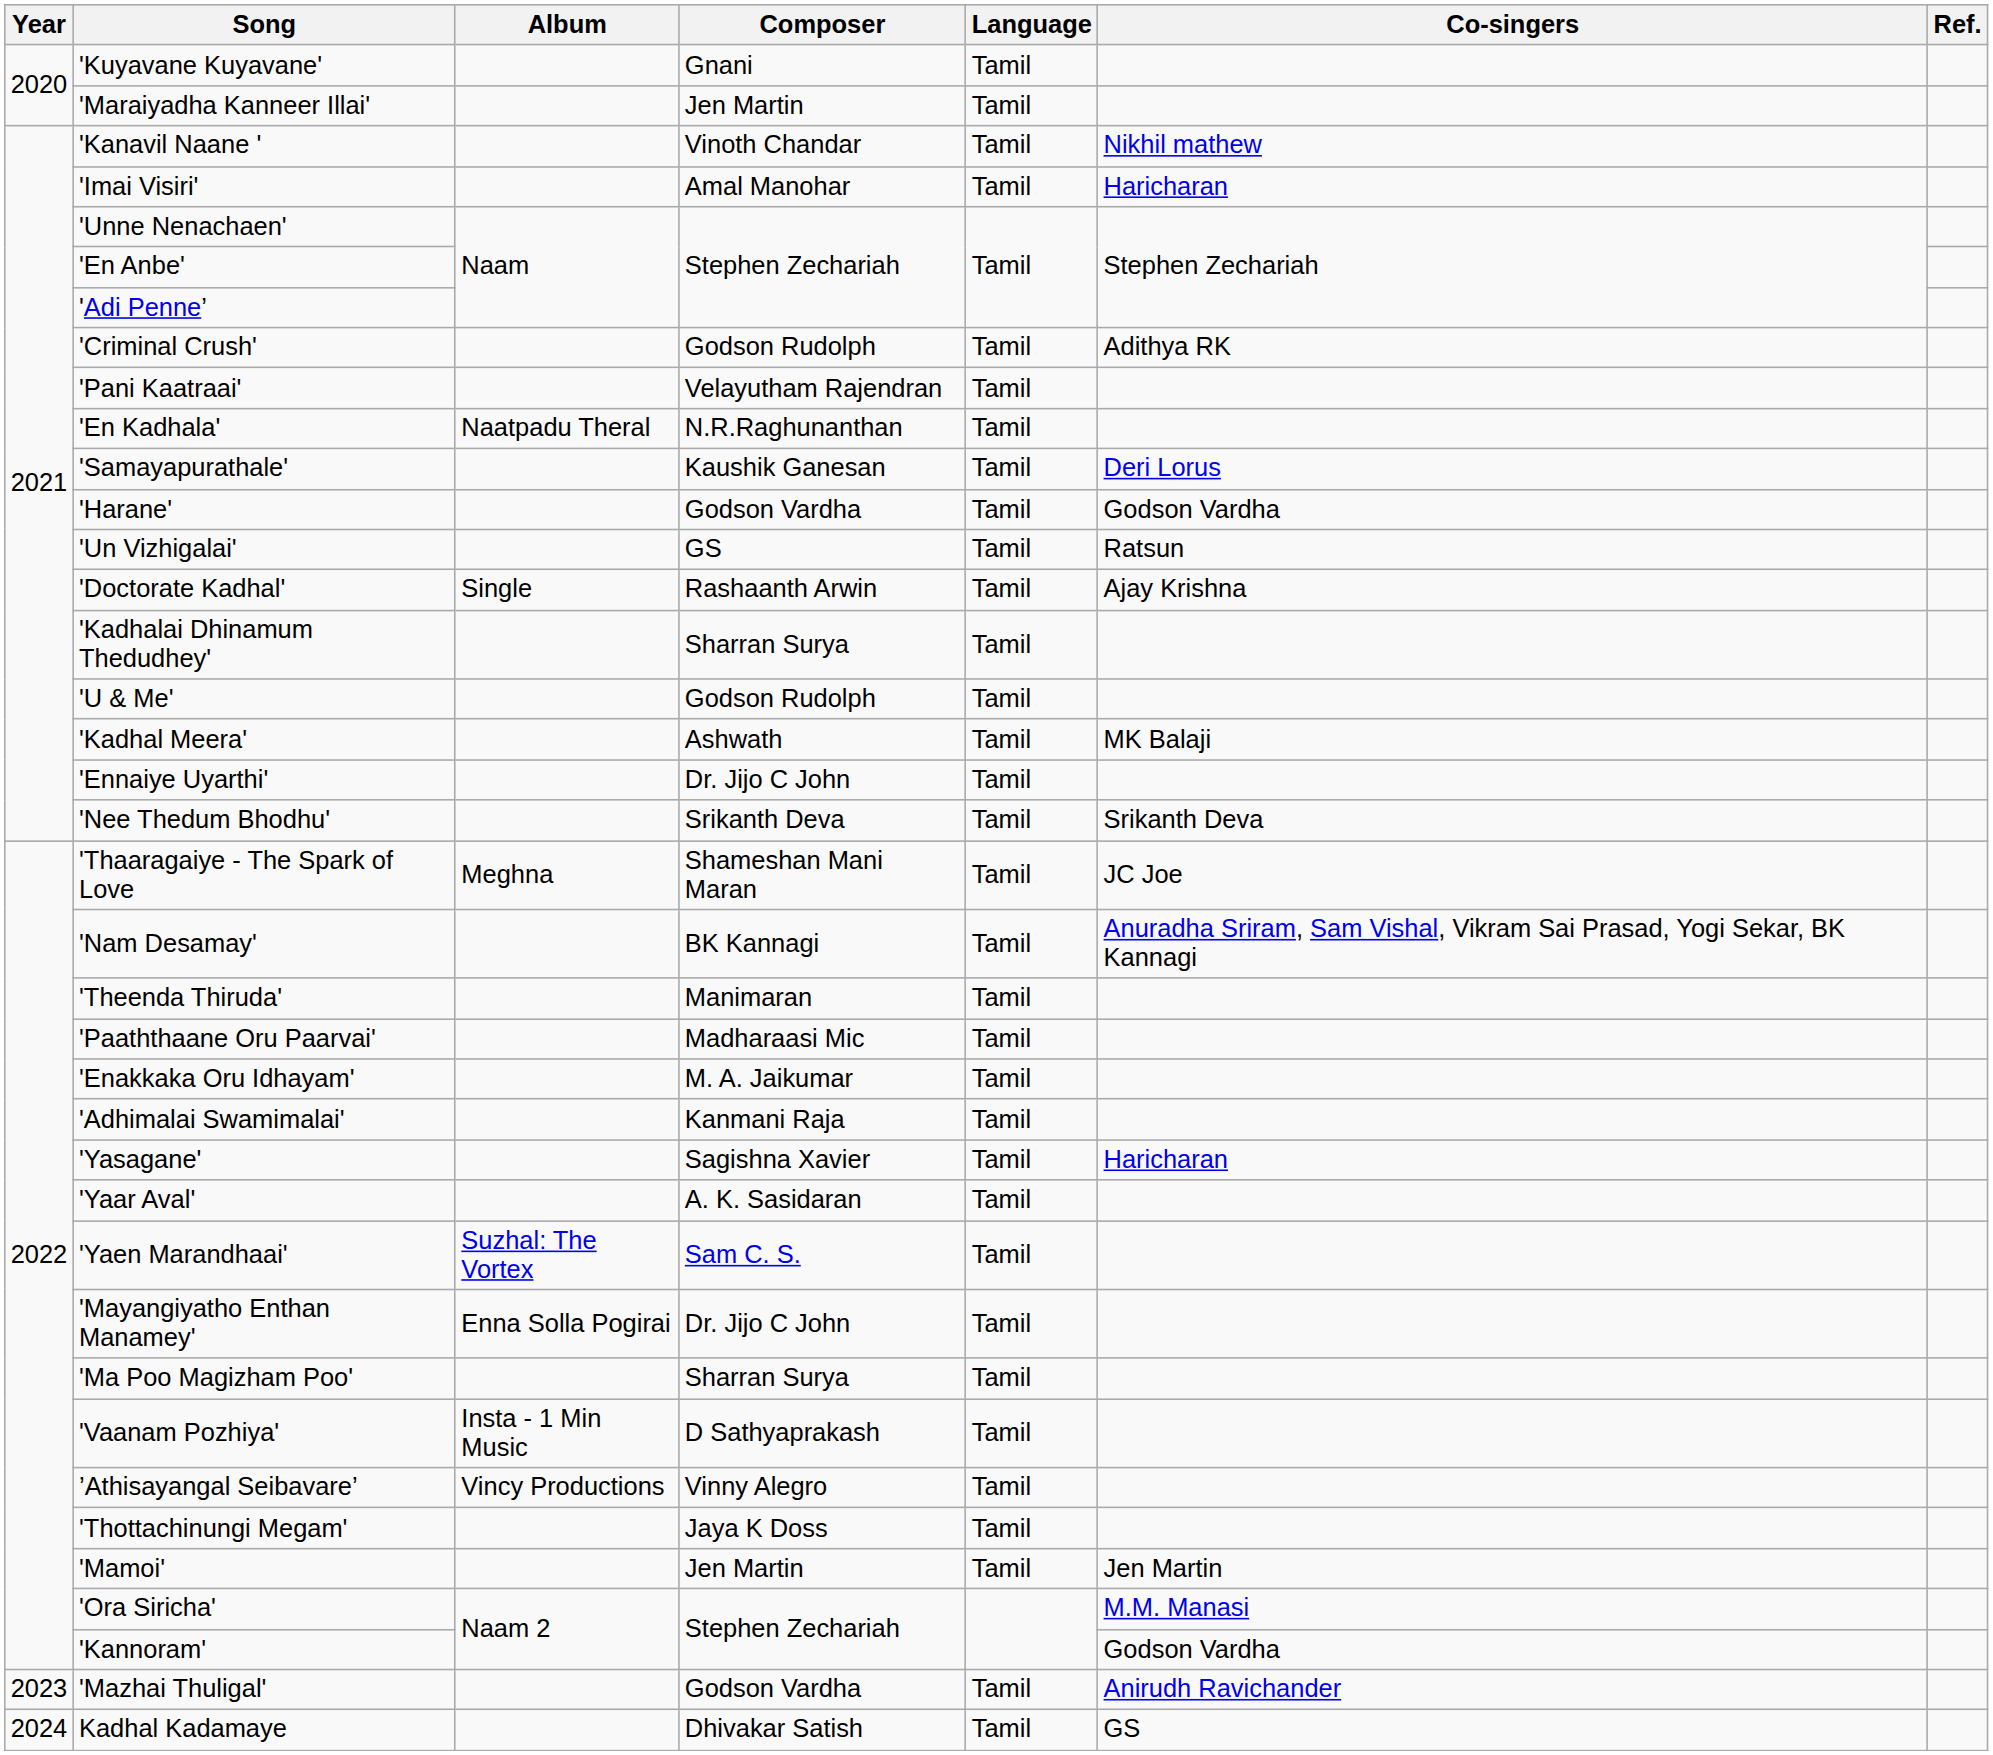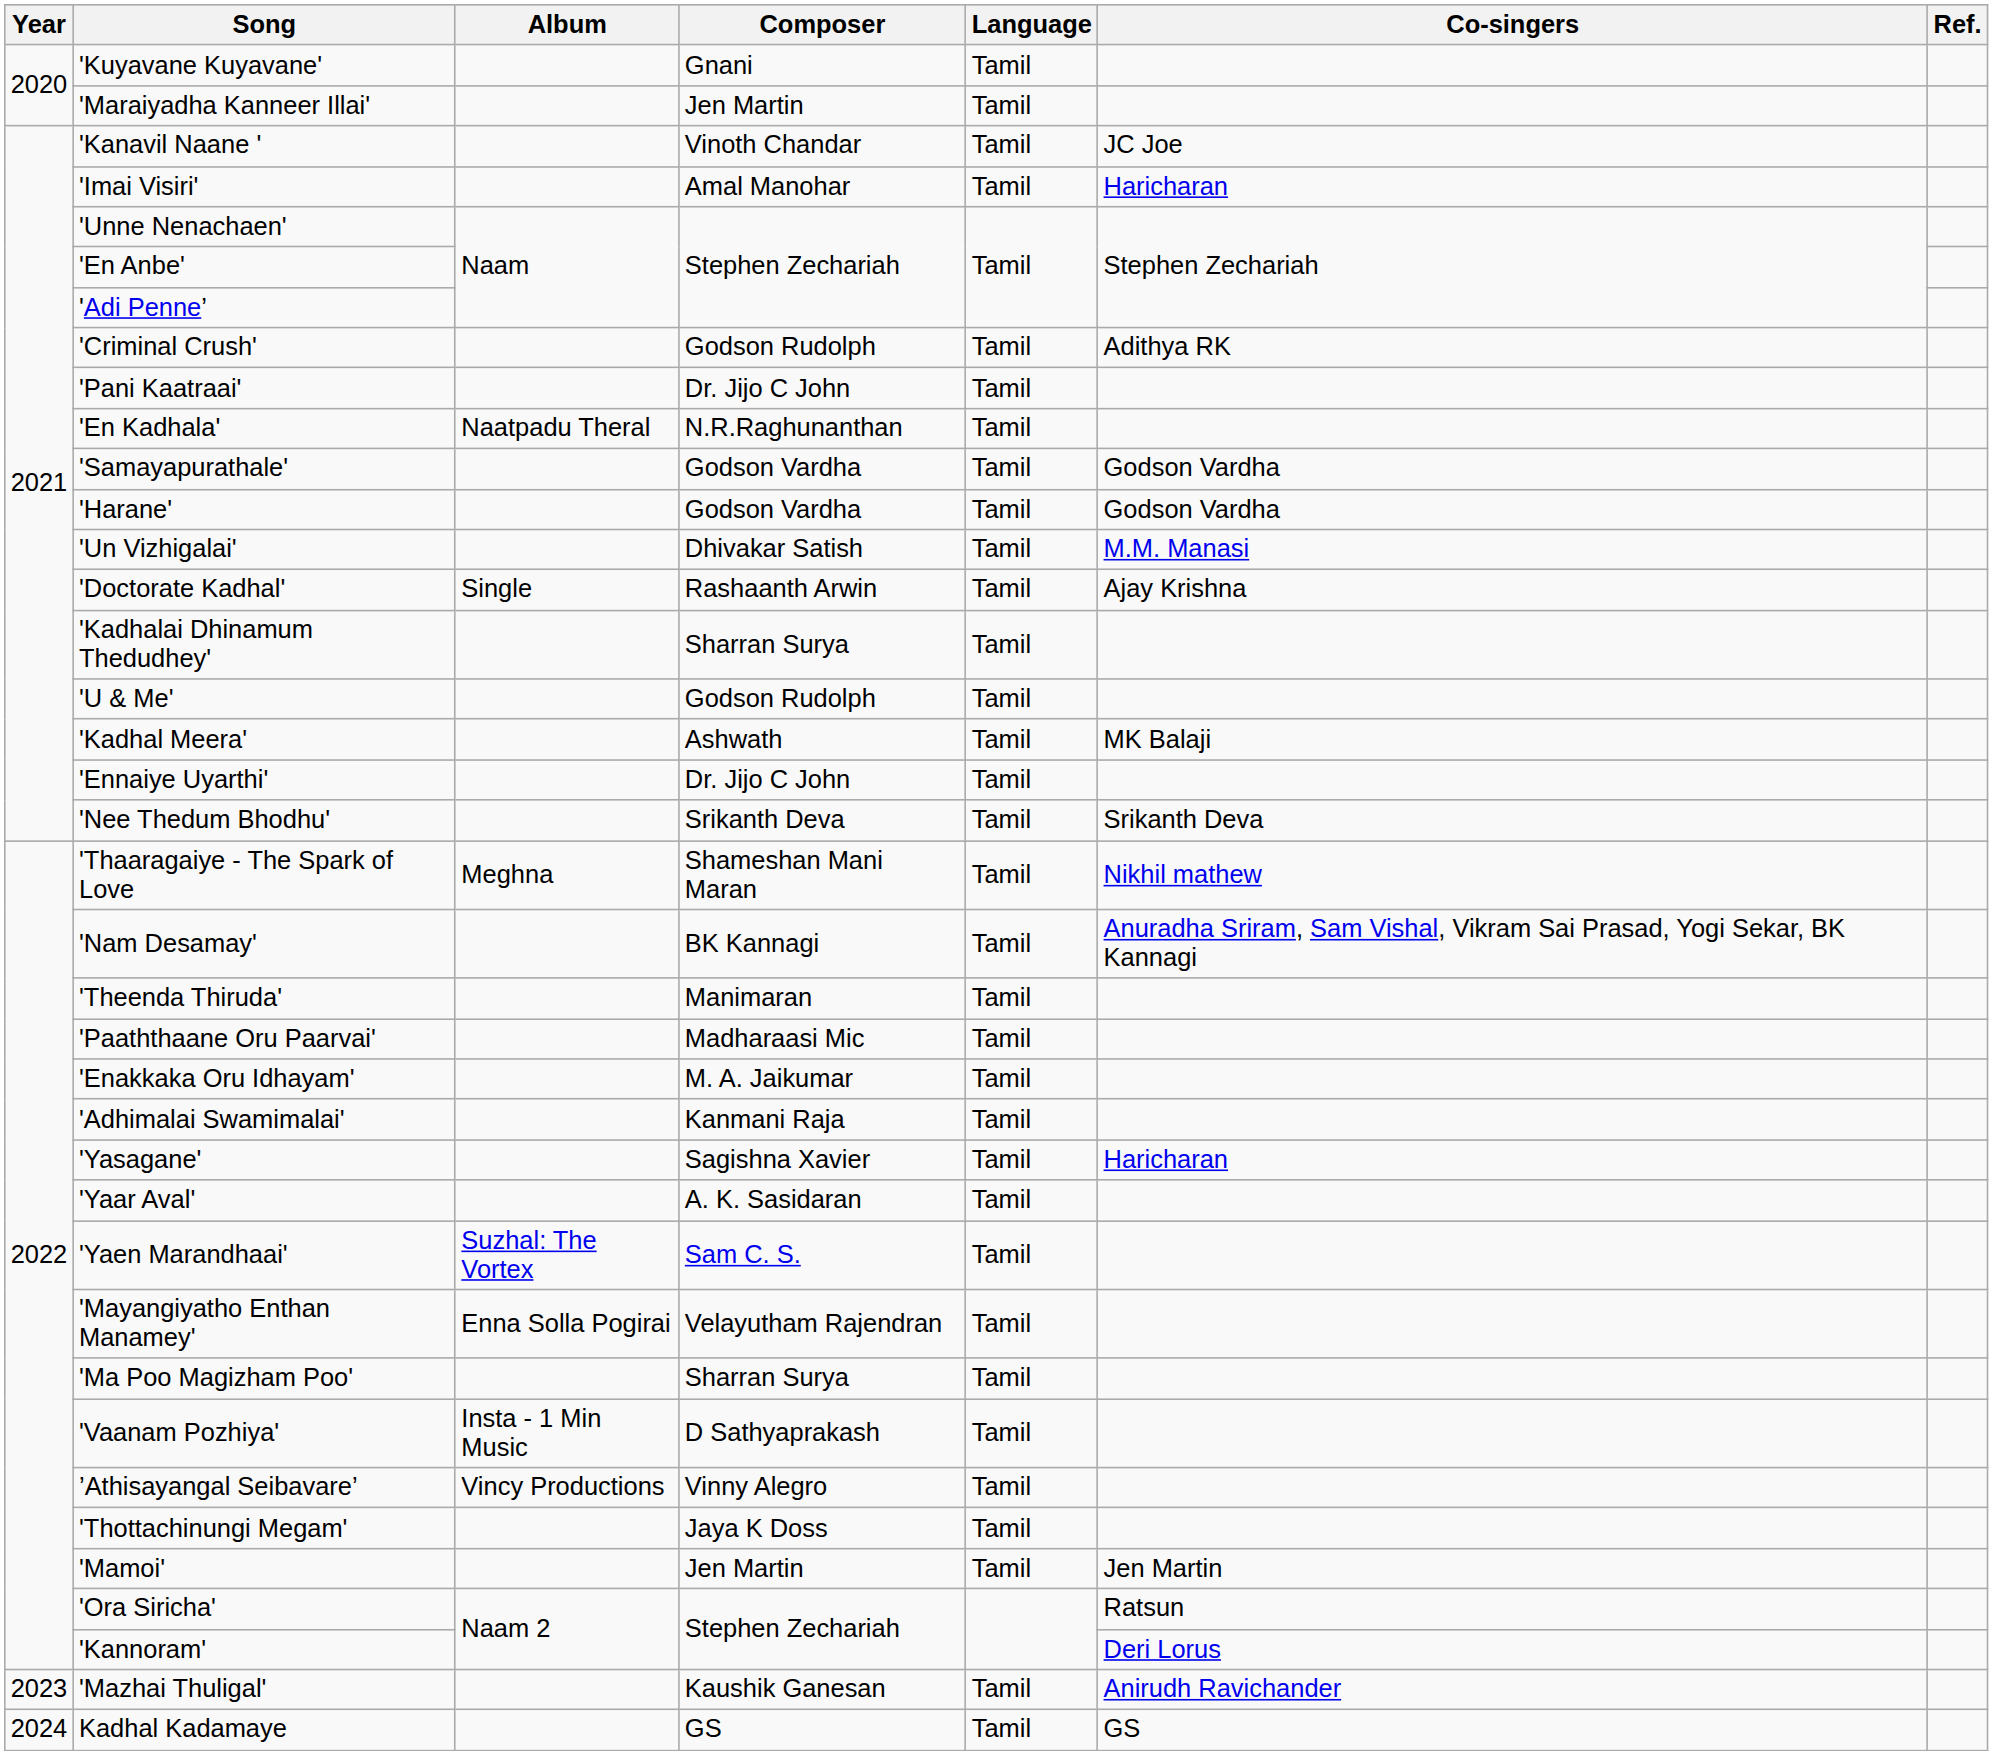'Kanavil Naane ' | Co-singers: Nikhil mathew -> JC Joe
'Pani Kaatraai' | Composer: Velayutham Rajendran -> Dr. Jijo C John
'Samayapurathale' | Composer: Kaushik Ganesan -> Godson Vardha
'Samayapurathale' | Co-singers: Deri Lorus -> Godson Vardha
'Un Vizhigalai' | Composer: GS -> Dhivakar Satish
'Un Vizhigalai' | Co-singers: Ratsun -> M.M. Manasi
'Thaaragaiye - The Spark of Love | Co-singers: JC Joe -> Nikhil mathew
'Mayangiyatho Enthan Manamey' | Composer: Dr. Jijo C John -> Velayutham Rajendran
'Ora Siricha' | Co-singers: M.M. Manasi -> Ratsun
'Kannoram' | Co-singers: Godson Vardha -> Deri Lorus
'Mazhai Thuligal' | Composer: Godson Vardha -> Kaushik Ganesan
Kadhal Kadamaye | Composer: Dhivakar Satish -> GS
